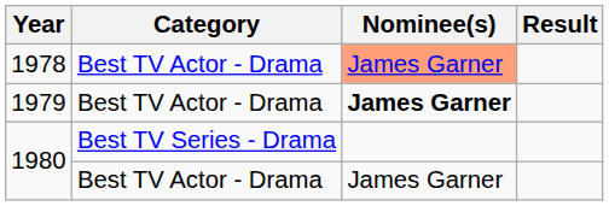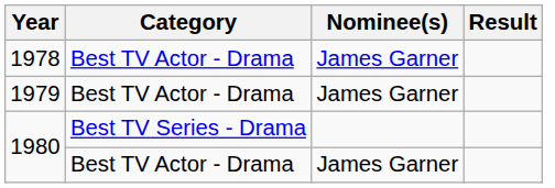1978 | Nominee(s): lightsalmon background -> no background
1979 | Nominee(s): bold -> normal
